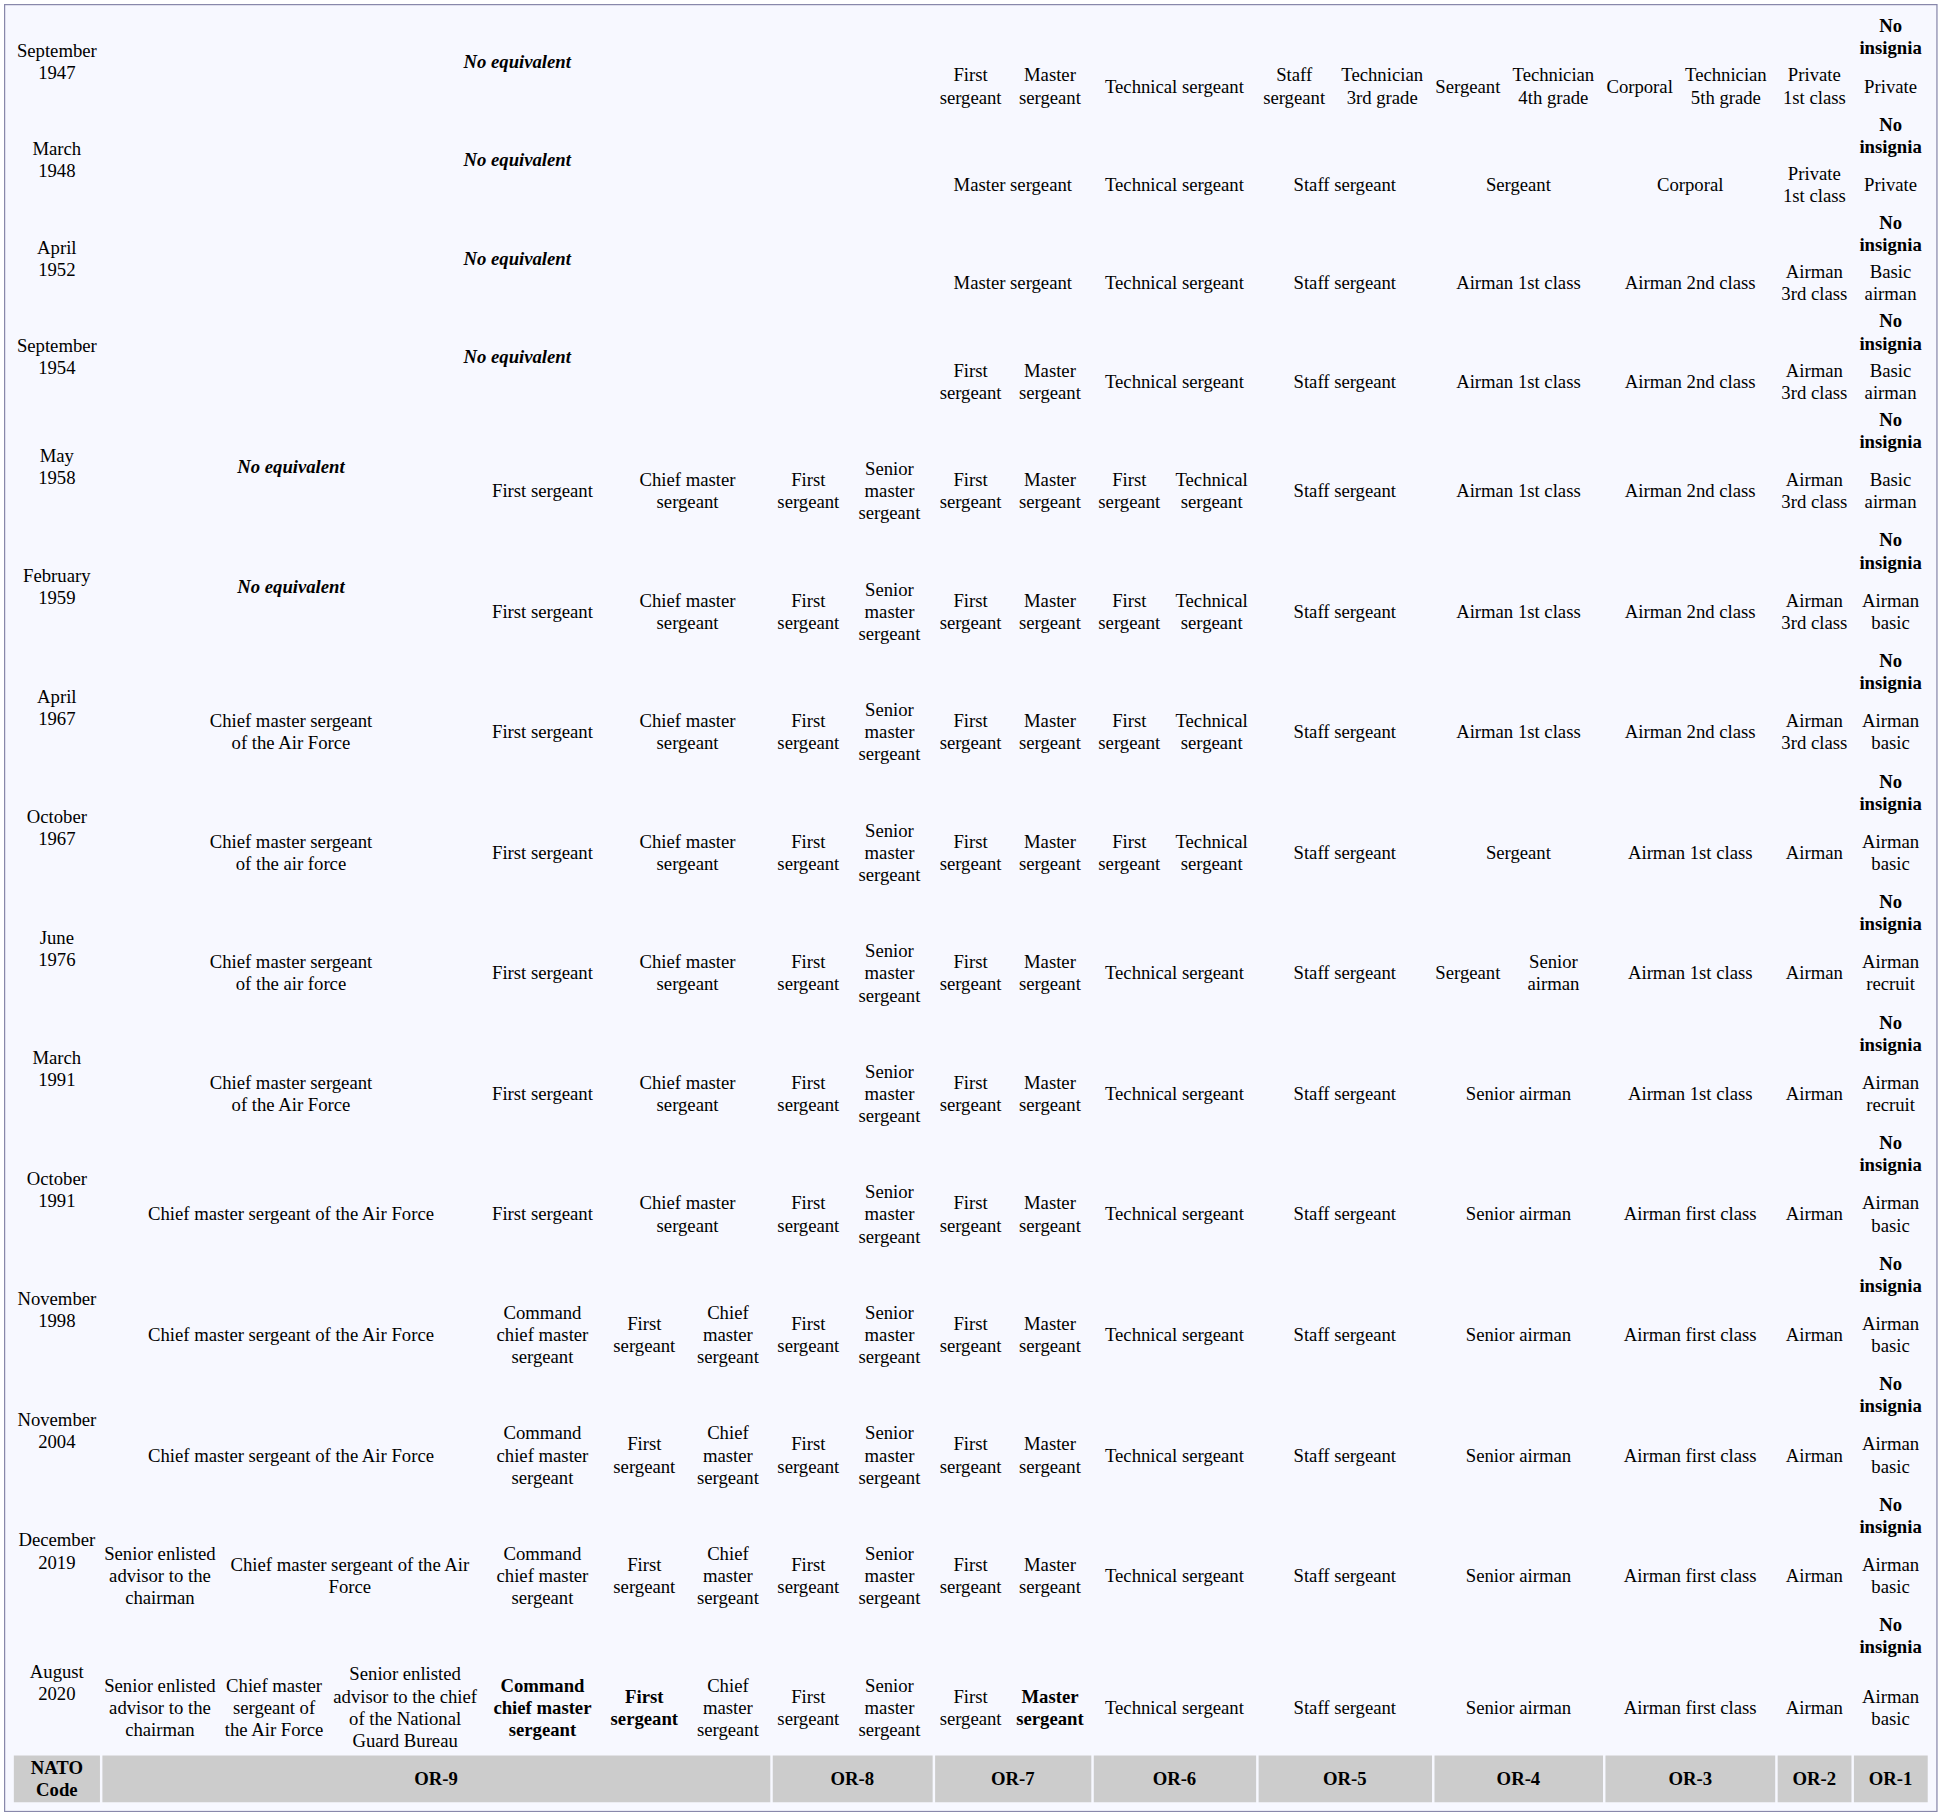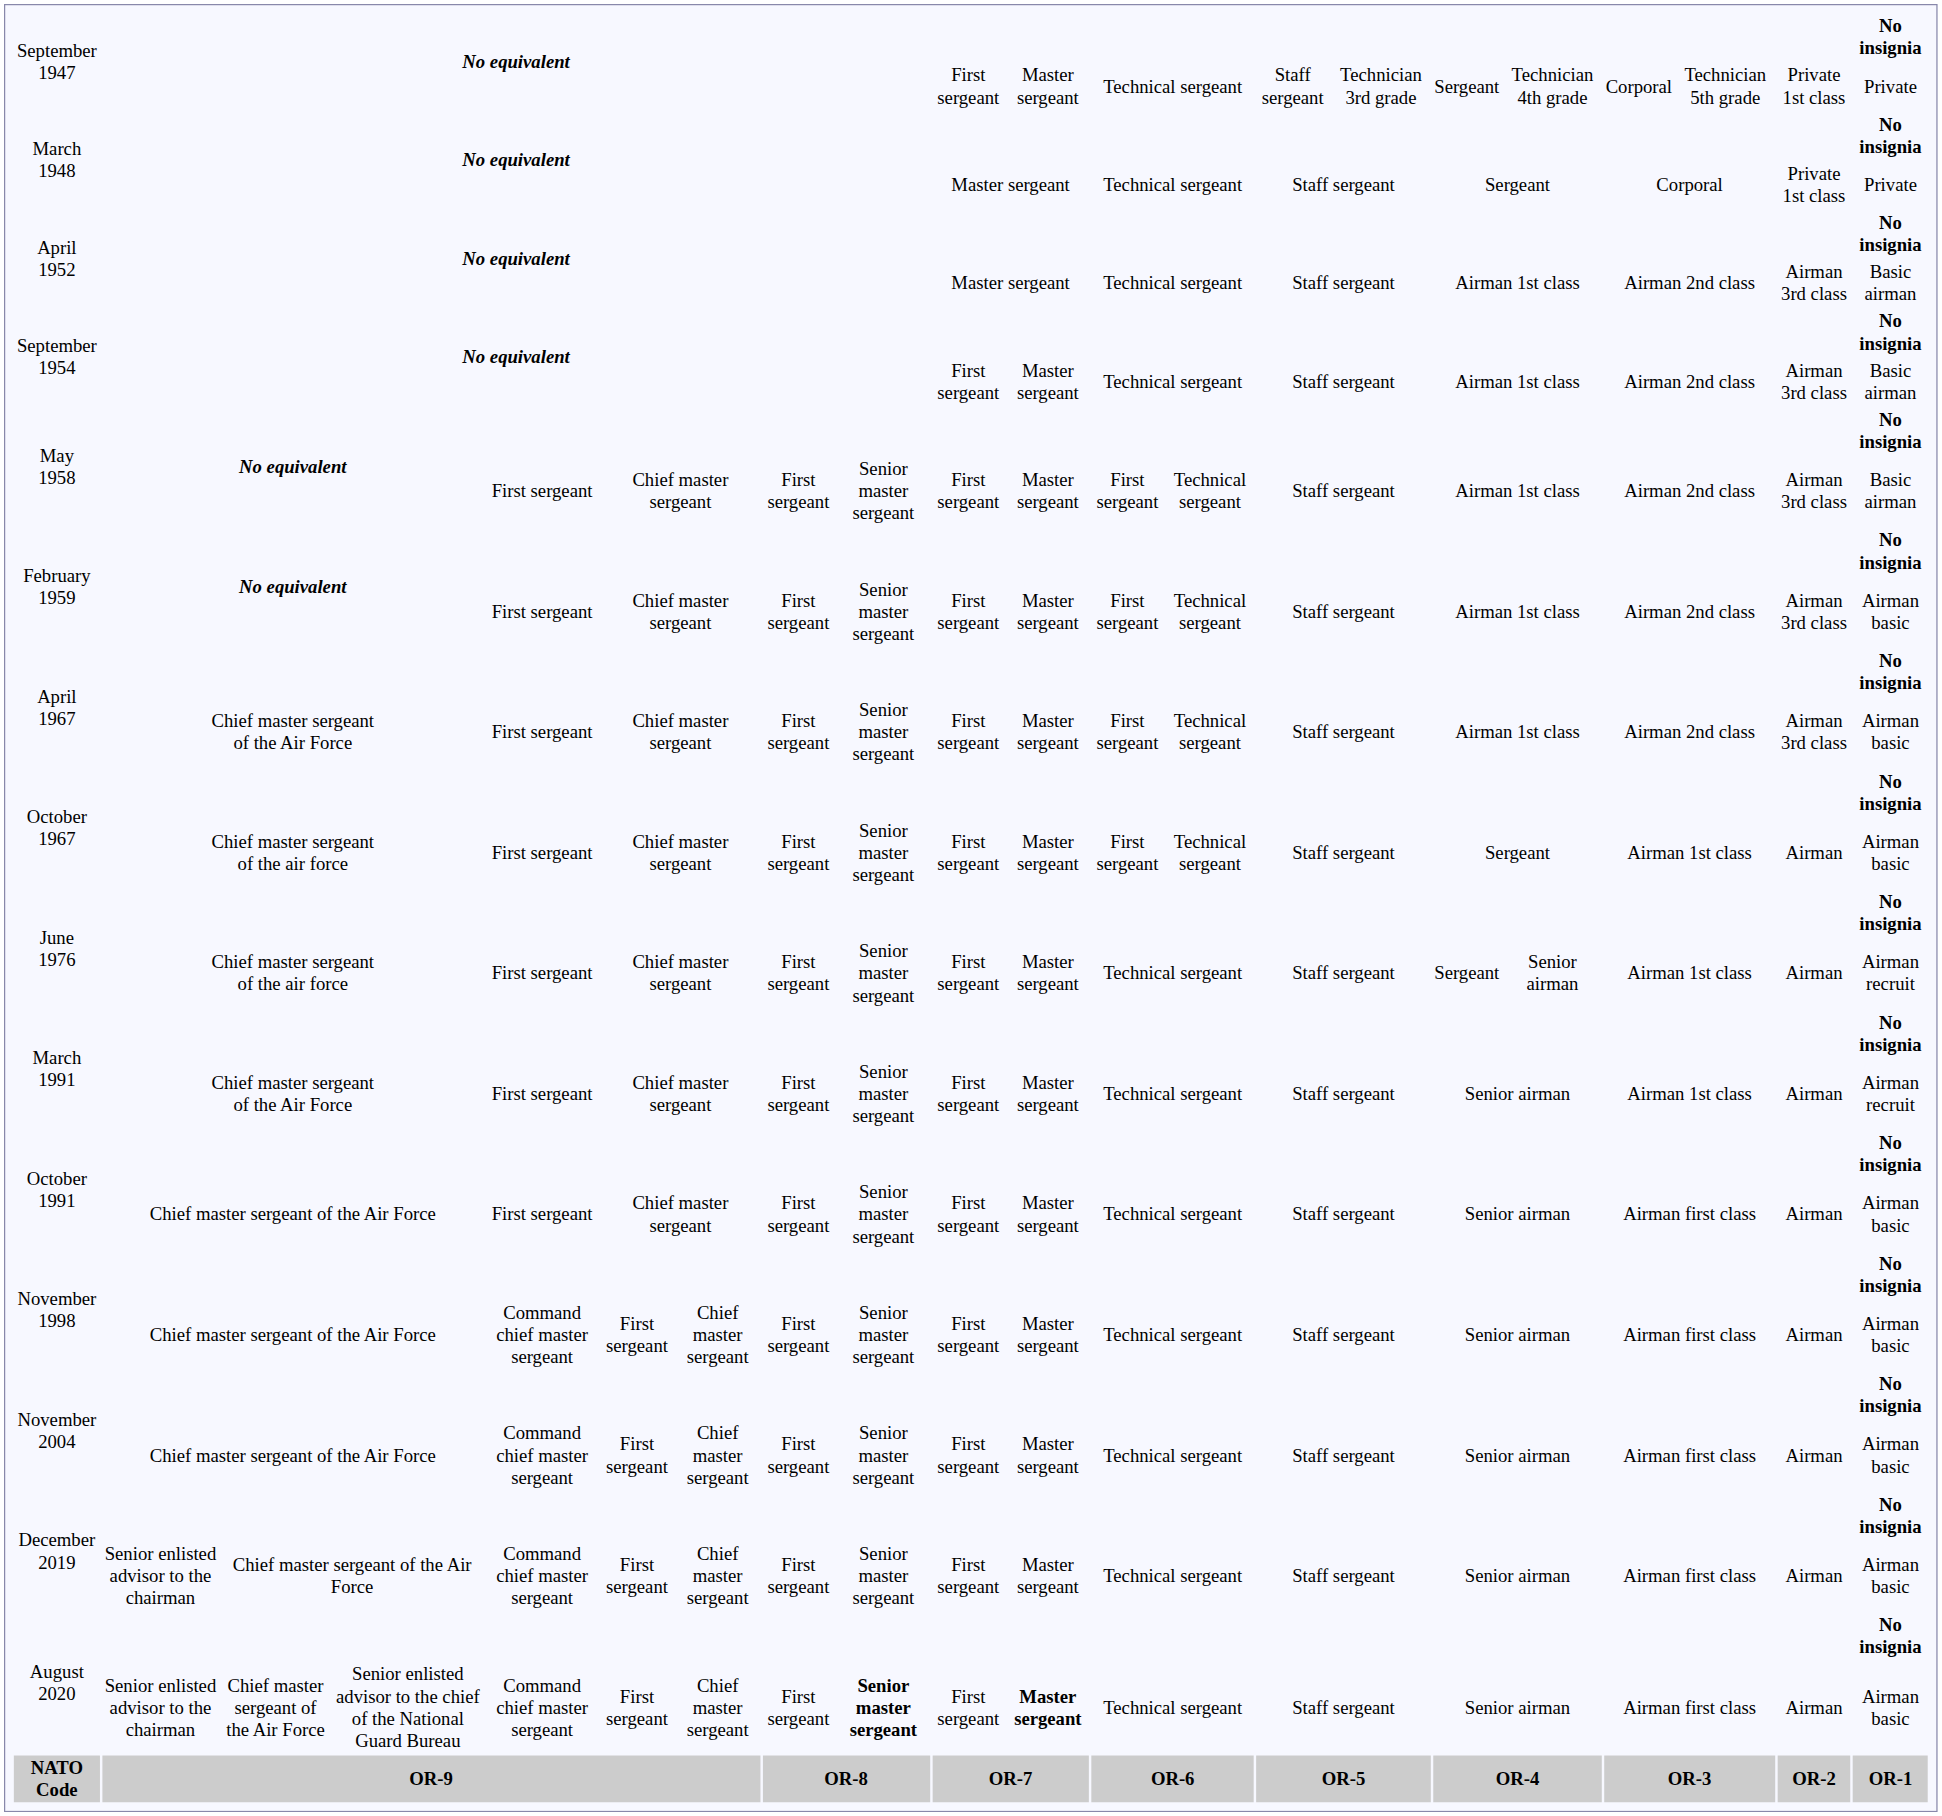August 2020 / Senior enlisted advisor to the chairman | column 5: bold -> normal
August 2020 / Senior enlisted advisor to the chairman | column 6: bold -> normal
August 2020 / Senior enlisted advisor to the chairman | column 9: normal -> bold
